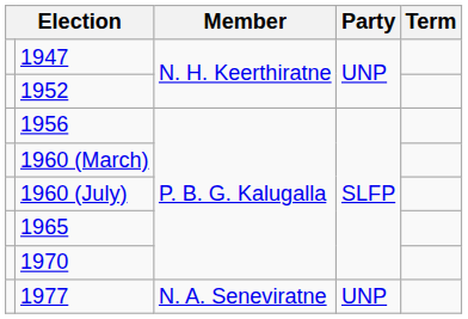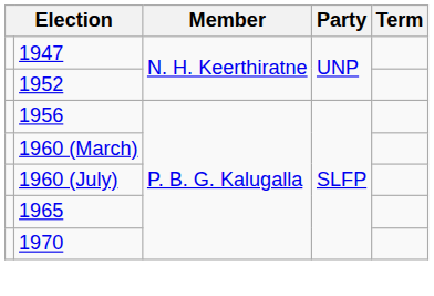- row: 1977 | N. A. Seneviratne | UNP
